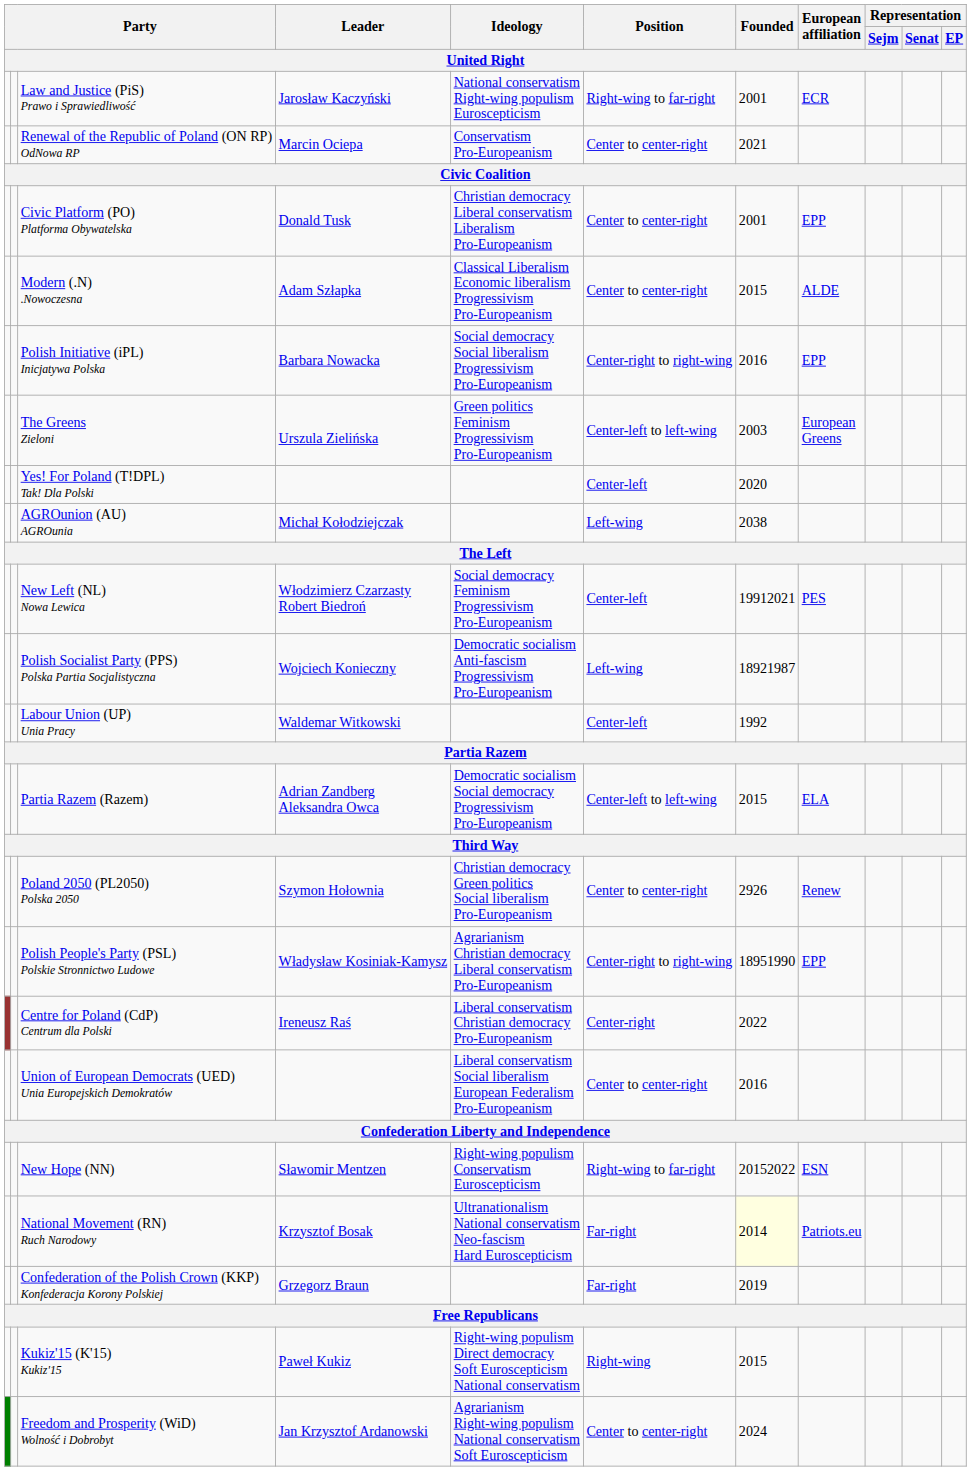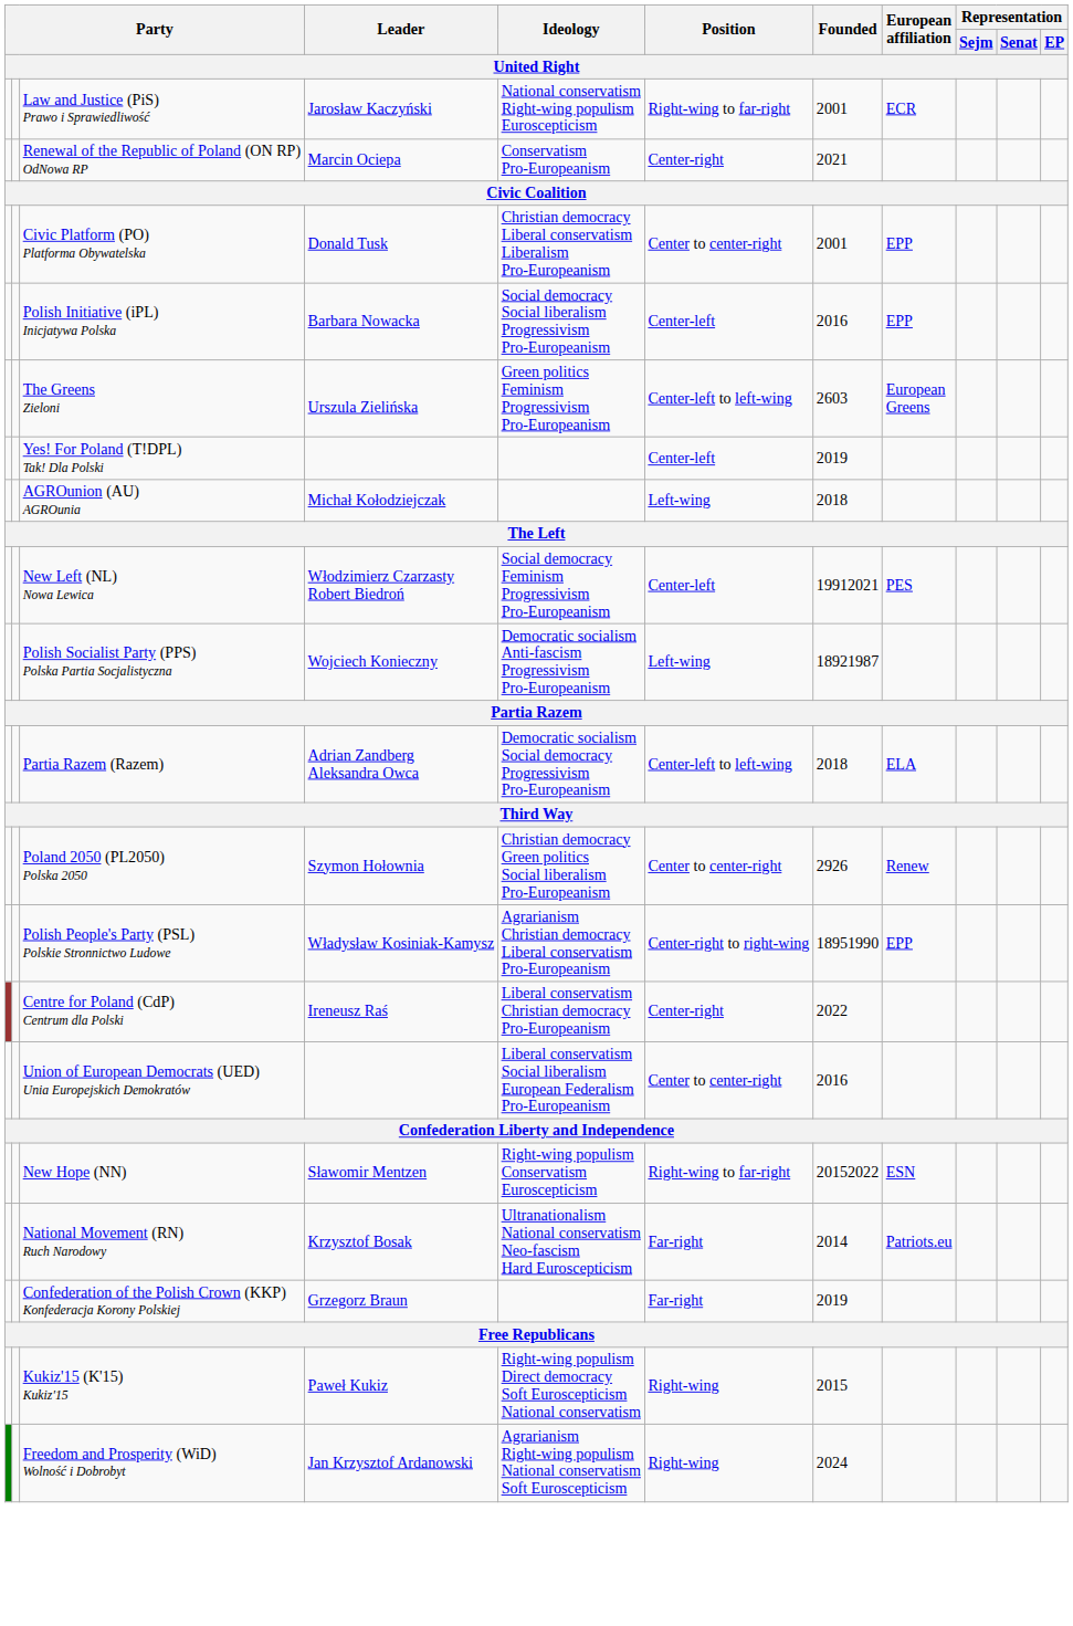Renewal of the Republic of Poland (ON RP) OdNowa RP | Position: Center to center-right -> Center-right
- row: Modern (.N) .Nowoczesna | Adam Szłapka | Classical Liberalism Economic liberalism Progressivism Pro-Europeanism | Center to center-right | 2015 | ALDE
Polish Initiative (iPL) Inicjatywa Polska | Position: Center-right to right-wing -> Center-left
The Greens Zieloni | Founded: 2003 -> 2603
Yes! For Poland (T!DPL) Tak! Dla Polski | Founded: 2020 -> 2019
AGROunion (AU) AGROunia | Founded: 2038 -> 2018
- row: Labour Union (UP) Unia Pracy | Waldemar Witkowski | Center-left | 1992
Partia Razem (Razem) | Founded: 2015 -> 2018
National Movement (RN) Ruch Narodowy | Founded: lightyellow background -> no background
Freedom and Prosperity (WiD) Wolność i Dobrobyt | Position: Center to center-right -> Right-wing
